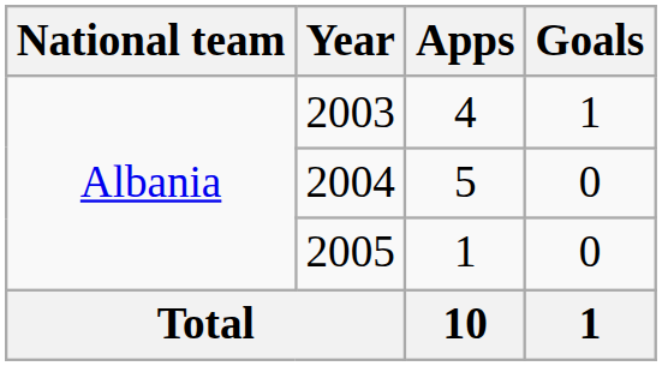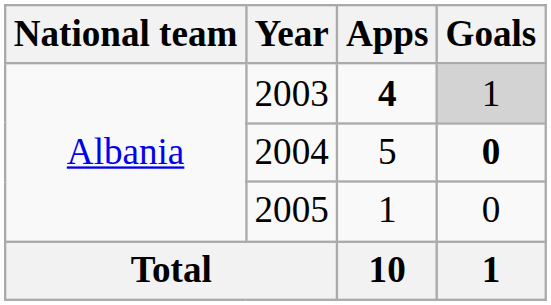2003 | Apps: normal -> bold
2003 | Goals: no background -> lightgrey background
2004 | Goals: normal -> bold
